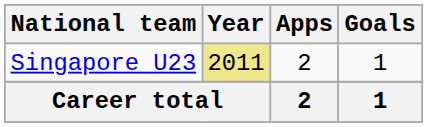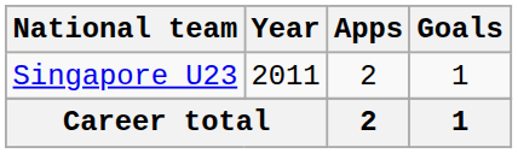Singapore U23 | Year: khaki background -> no background
